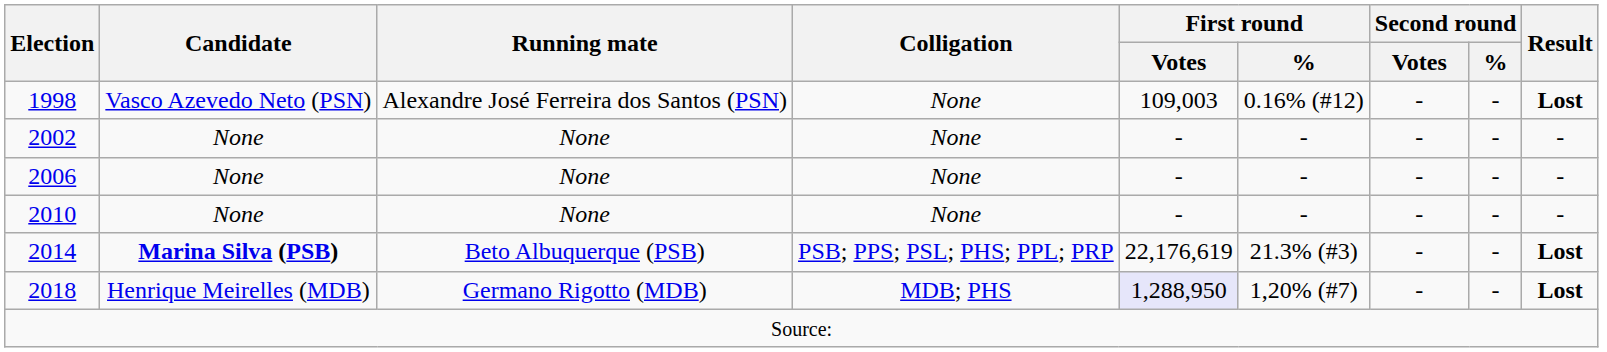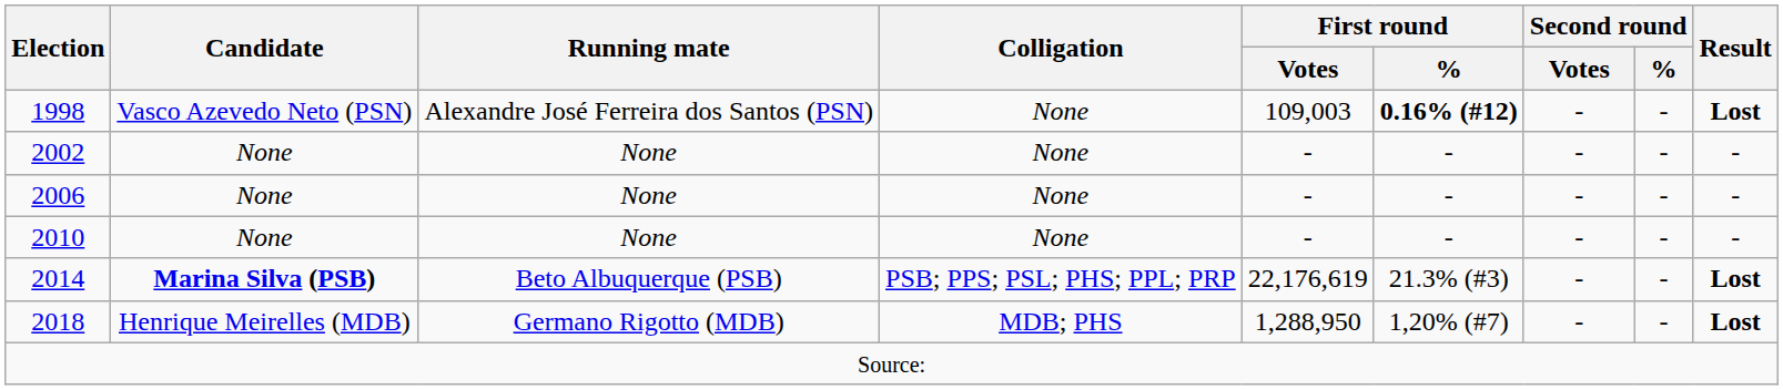1998 | First round / %: normal -> bold
2018 | First round / Votes: lavender background -> no background
